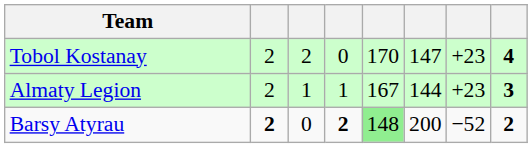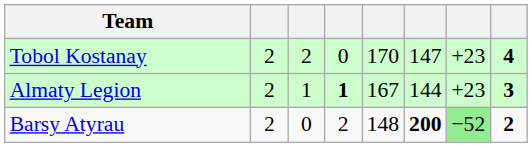Almaty Legion | column 4: normal -> bold
Barsy Atyrau | column 2: bold -> normal
Barsy Atyrau | column 4: bold -> normal
Barsy Atyrau | column 5: lightgreen background -> no background
Barsy Atyrau | column 6: normal -> bold
Barsy Atyrau | column 7: no background -> lightgreen background
